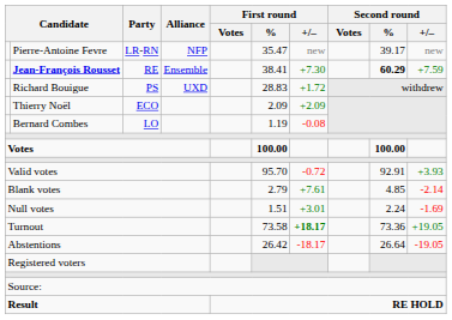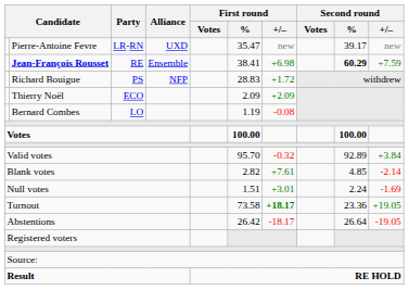Pierre-Antoine Fevre | Alliance: NFP -> UXD
Jean-François Rousset | First round / +/–: +7.30 -> +6.98
Richard Bouigue | Alliance: UXD -> NFP
Valid votes | First round / +/–: -0.72 -> -0.32
Valid votes | Second round / %: 92.91 -> 92.89
Valid votes | Second round / +/–: +3.93 -> +3.84
Blank votes | First round / %: 2.79 -> 2.82
Turnout | Second round / %: 73.36 -> 23.36
